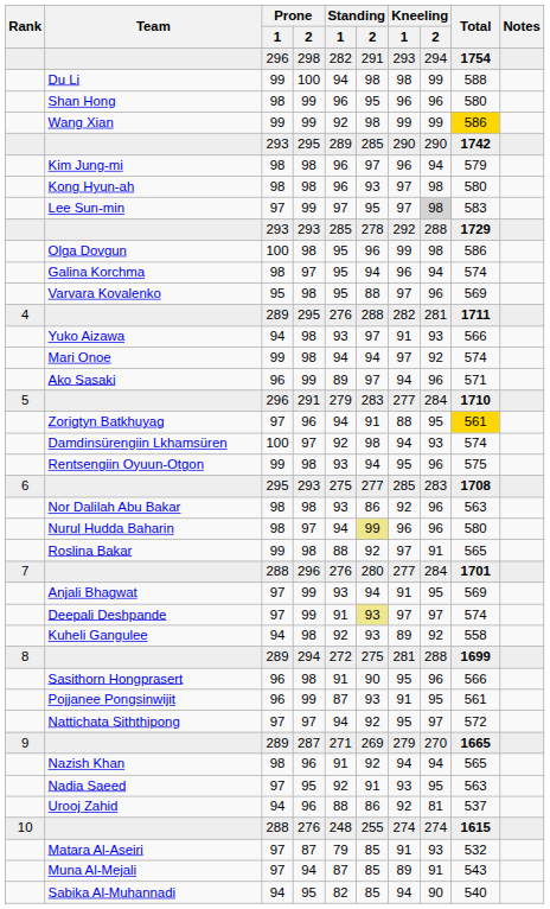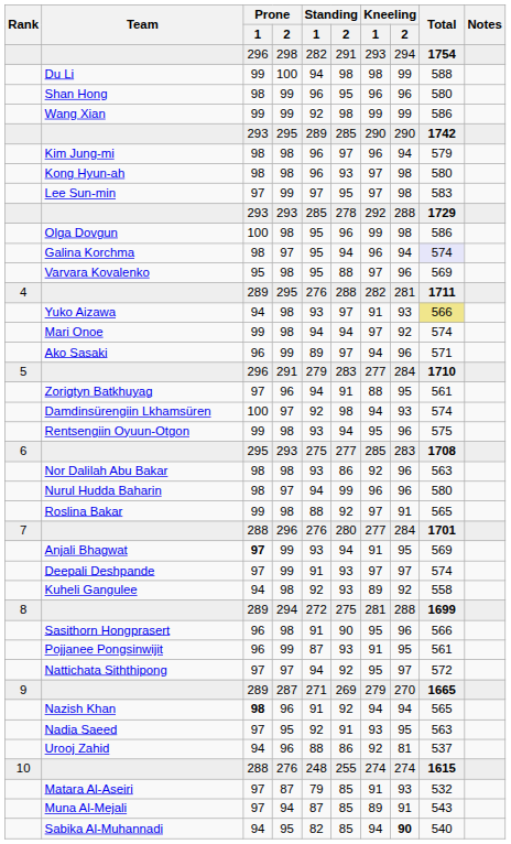Wang Xian | Total: gold background -> no background
Lee Sun-min | Kneeling / 2: lightgrey background -> no background
Galina Korchma | Total: no background -> lavender background
Yuko Aizawa | Total: no background -> khaki background
Zorigtyn Batkhuyag | Total: gold background -> no background
Nurul Hudda Baharin | Standing / 2: khaki background -> no background
Anjali Bhagwat | Prone / 1: normal -> bold
Deepali Deshpande | Standing / 2: khaki background -> no background
Nazish Khan | Prone / 1: normal -> bold
Sabika Al-Muhannadi | Kneeling / 2: normal -> bold
